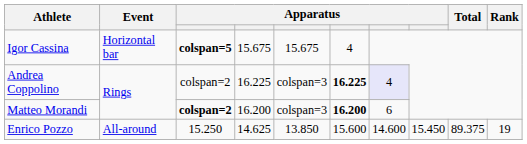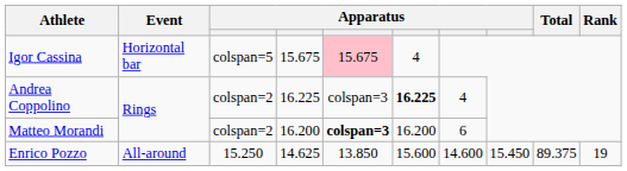Igor Cassina | column 3: bold -> normal
Igor Cassina | column 5: no background -> pink background
Andrea Coppolino | column 7: lavender background -> no background
Matteo Morandi | column 3: bold -> normal
Matteo Morandi | column 5: normal -> bold
Matteo Morandi | column 6: bold -> normal
